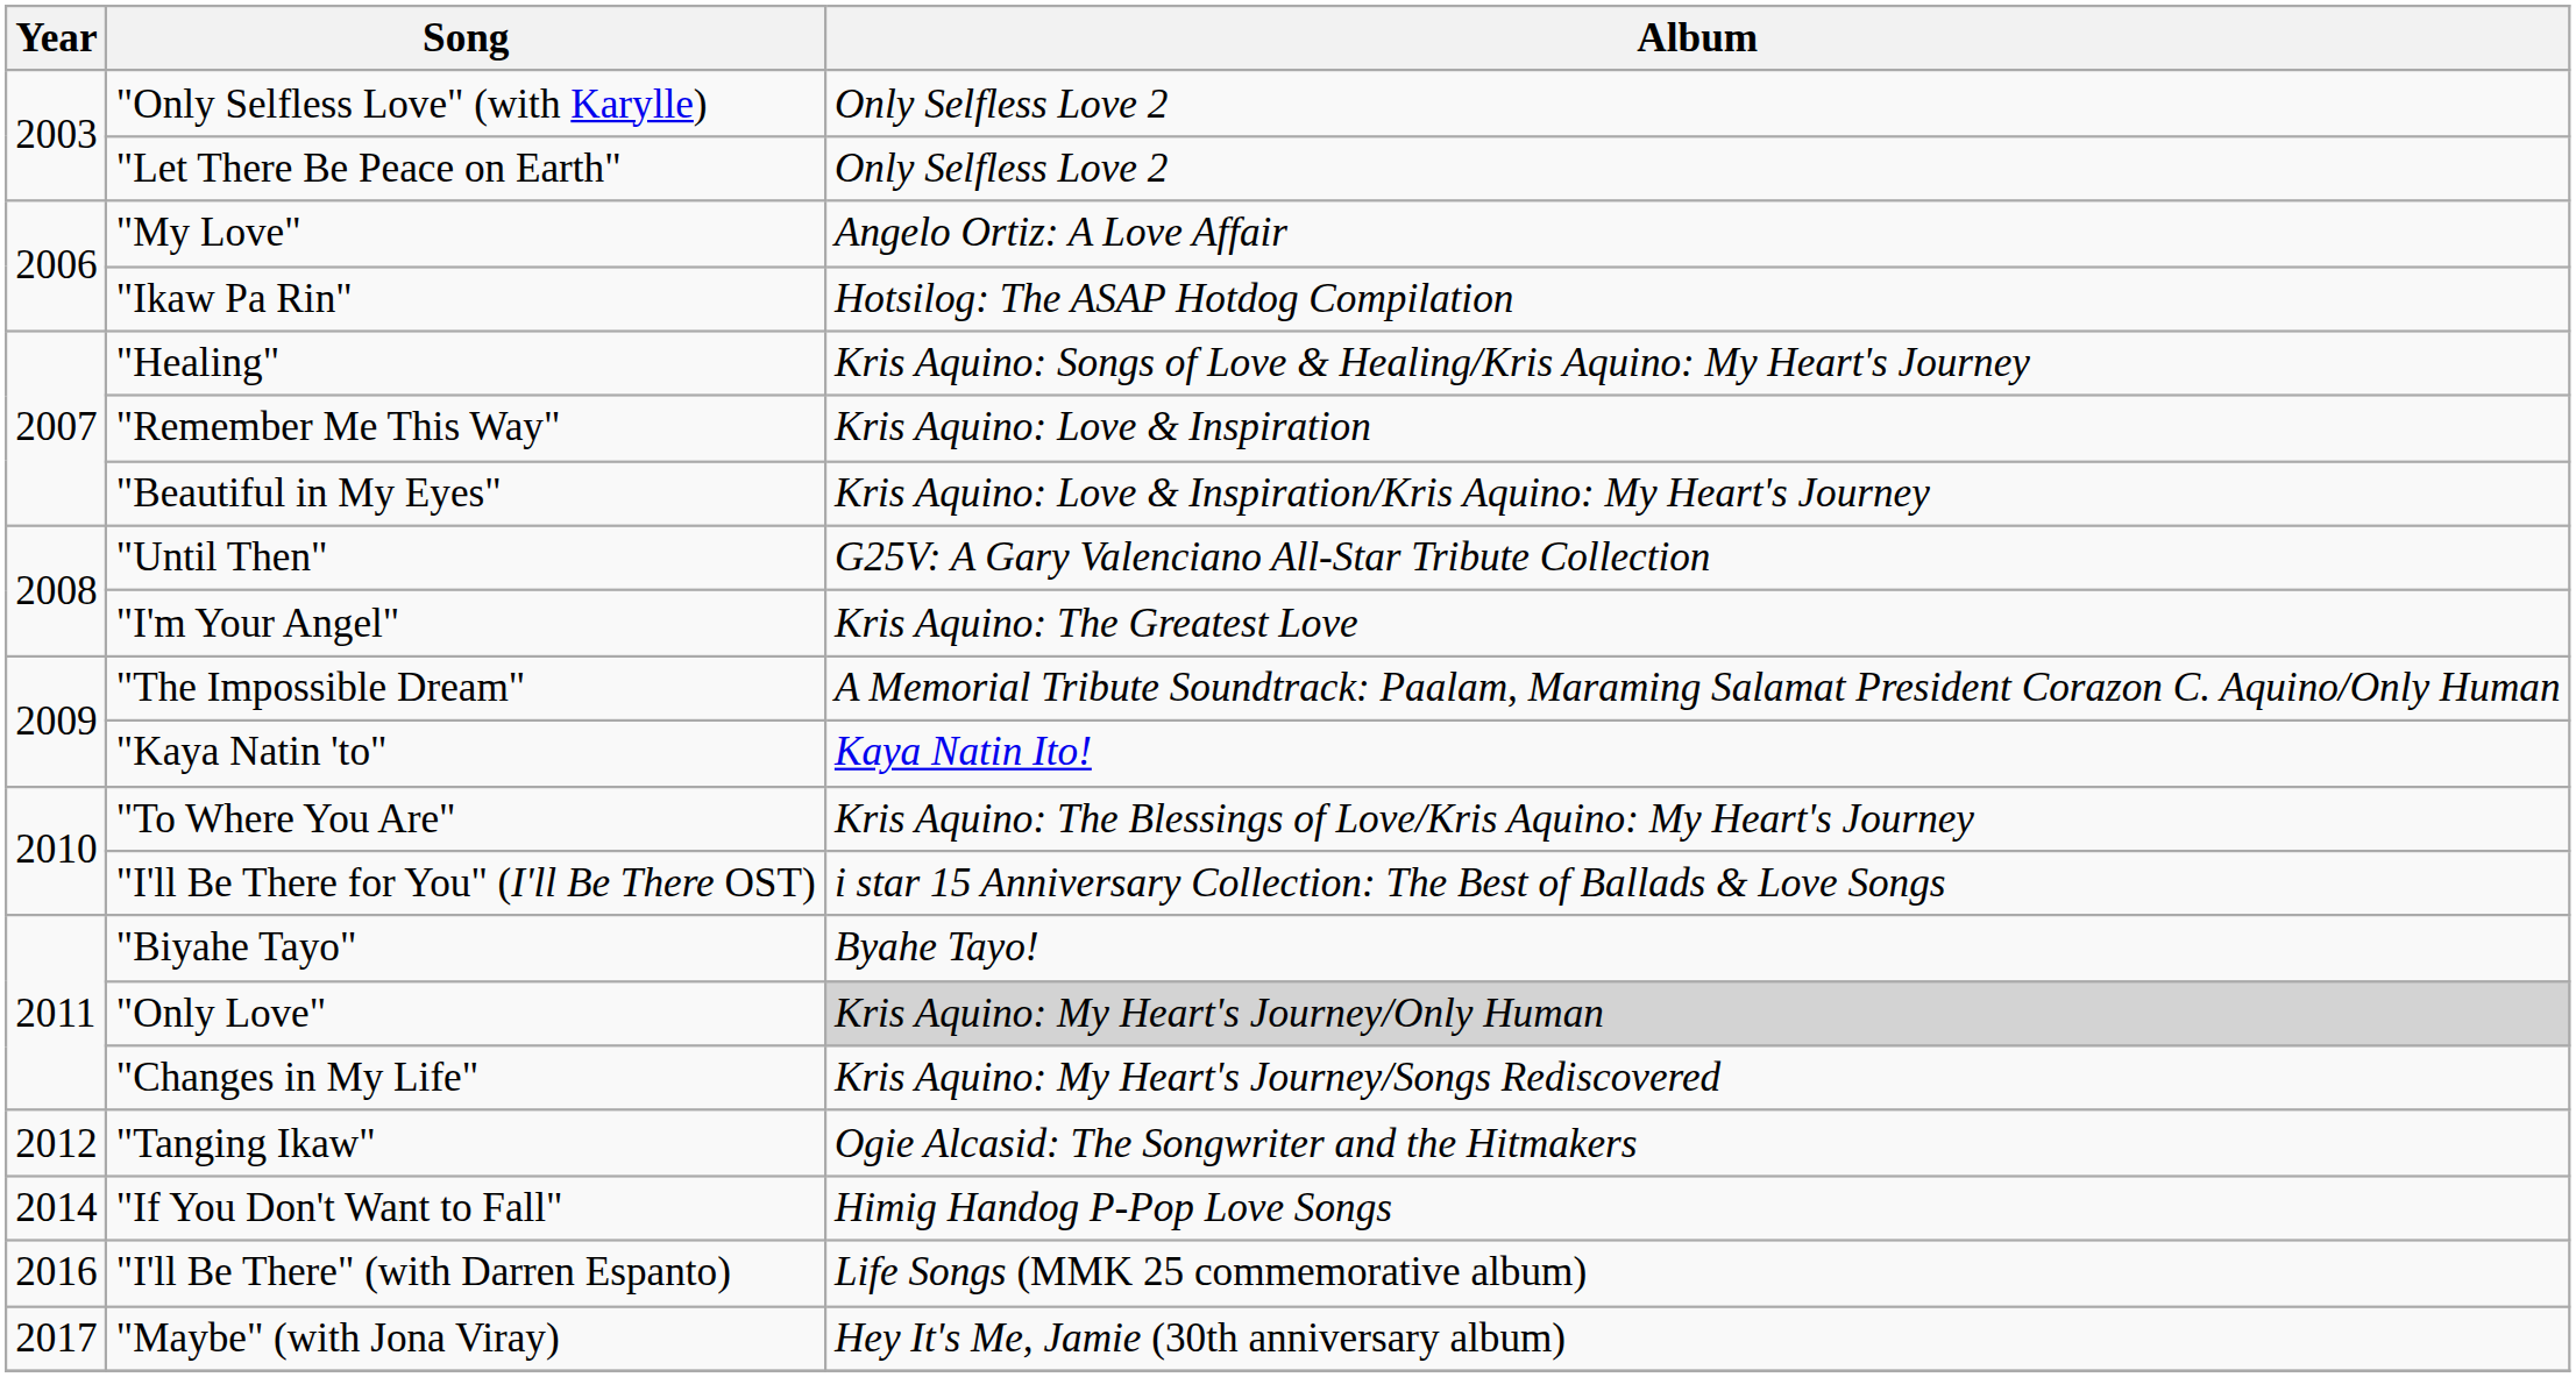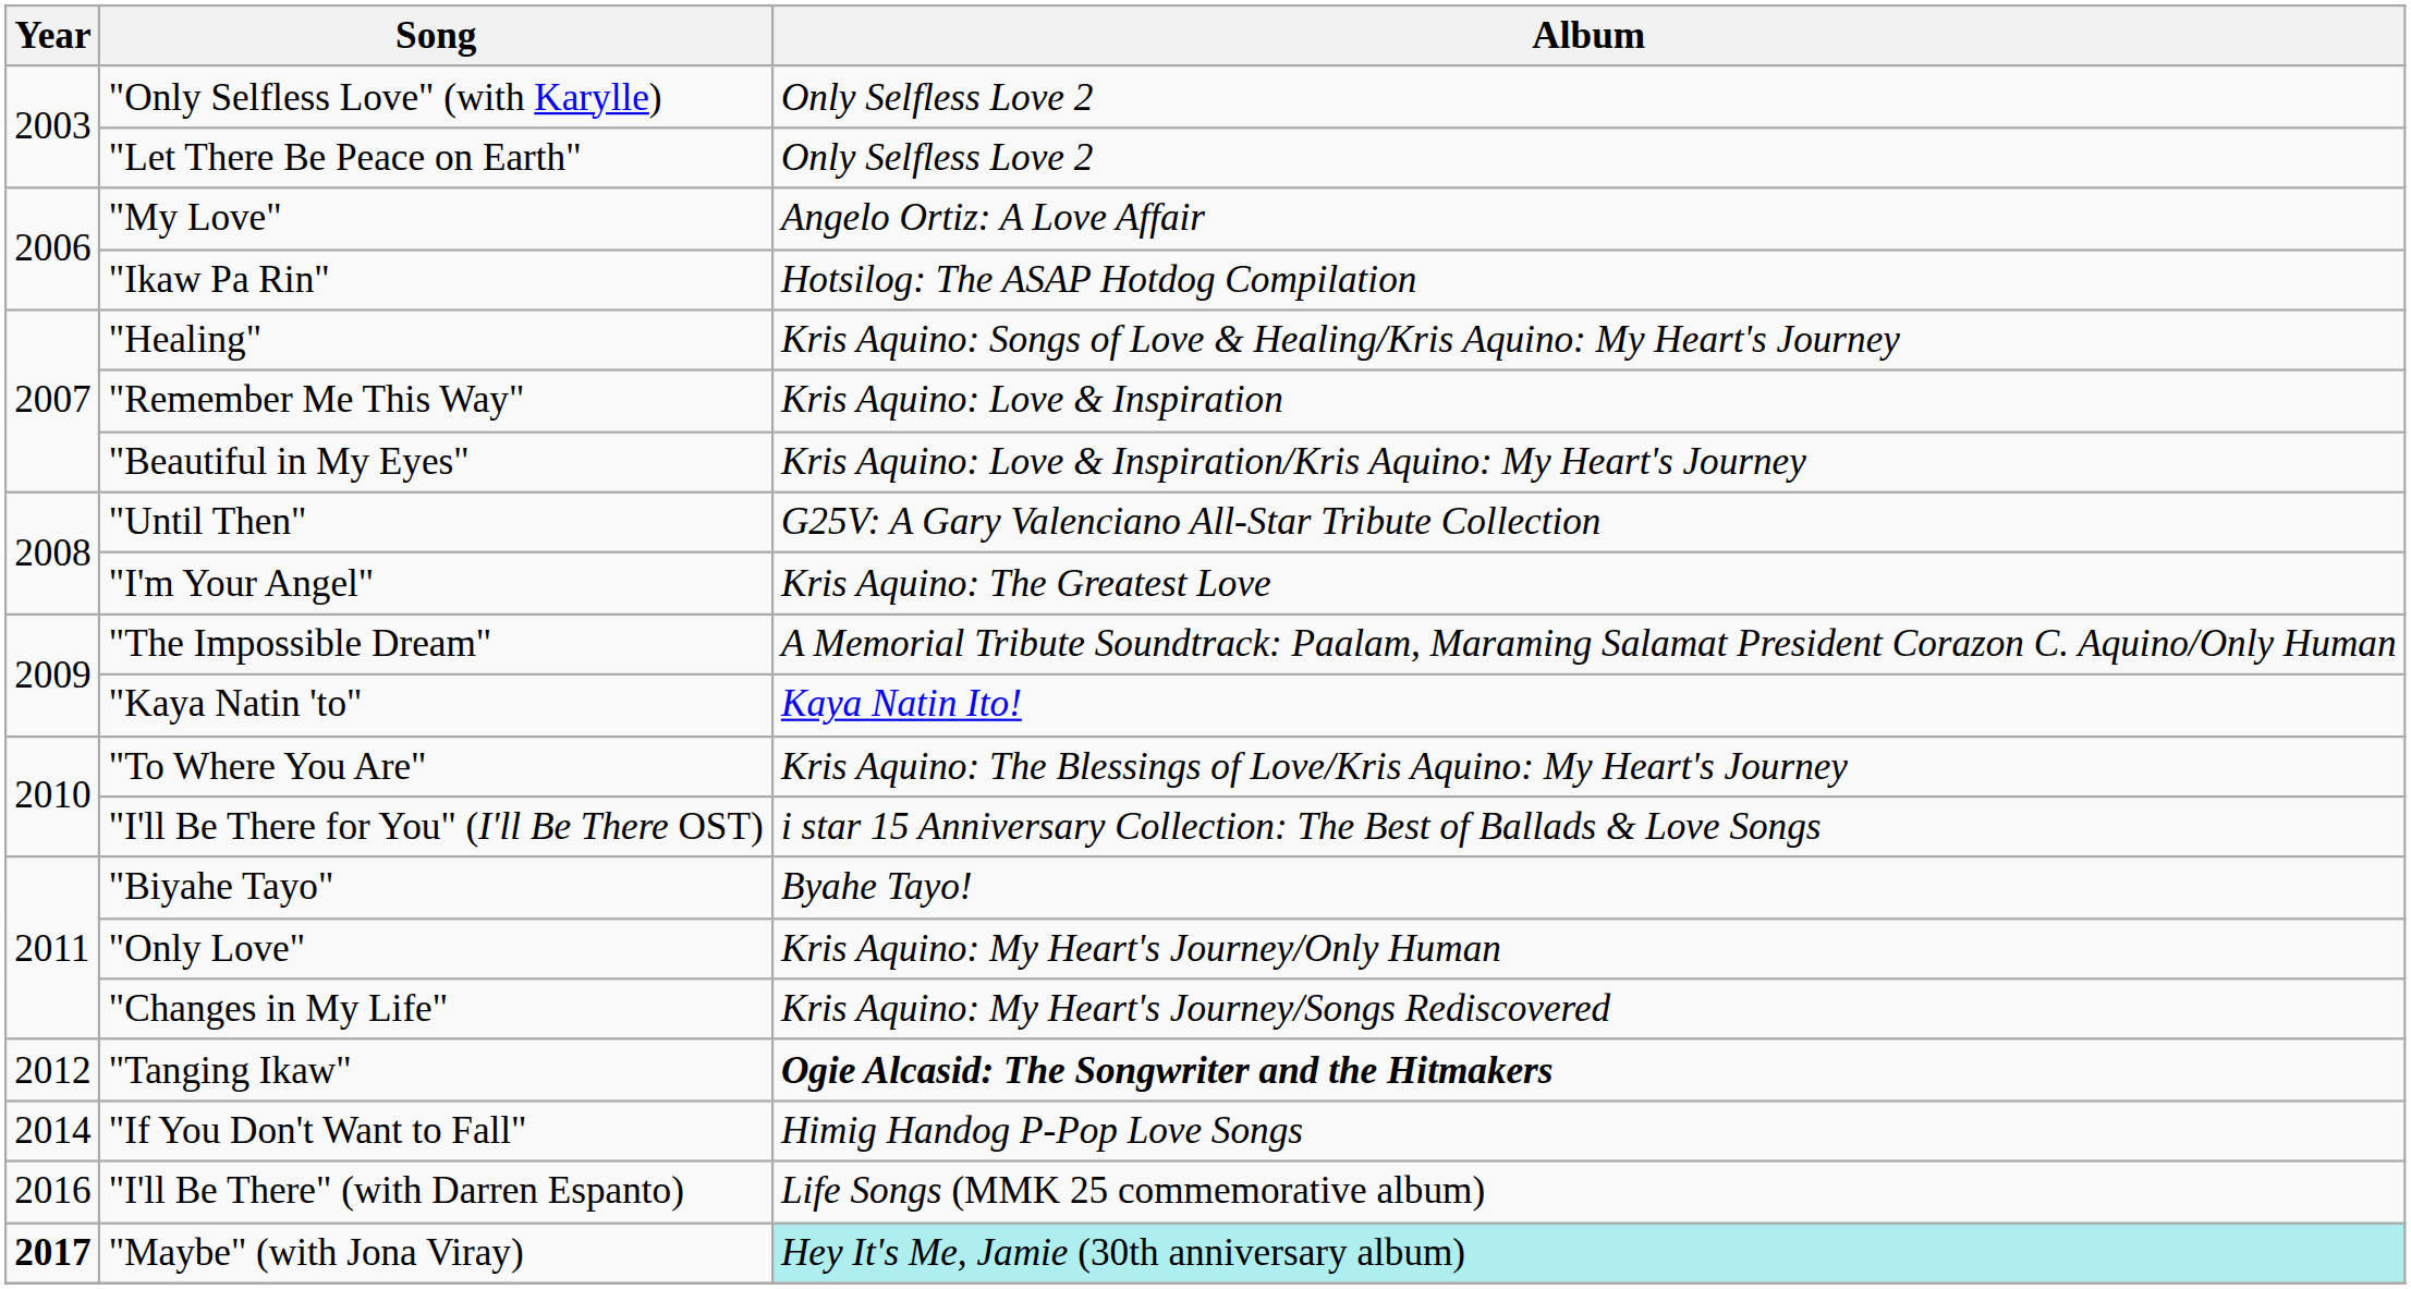"Only Love" | Album: lightgrey background -> no background
"Tanging Ikaw" | Album: normal -> bold
"Maybe" (with Jona Viray) | Year: normal -> bold
"Maybe" (with Jona Viray) | Album: no background -> paleturquoise background
